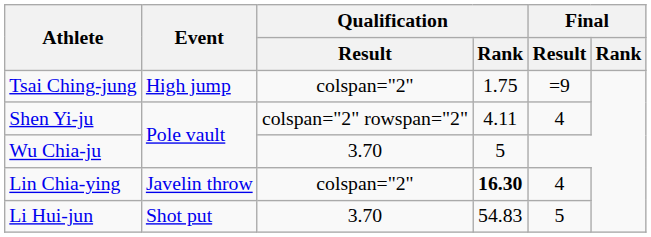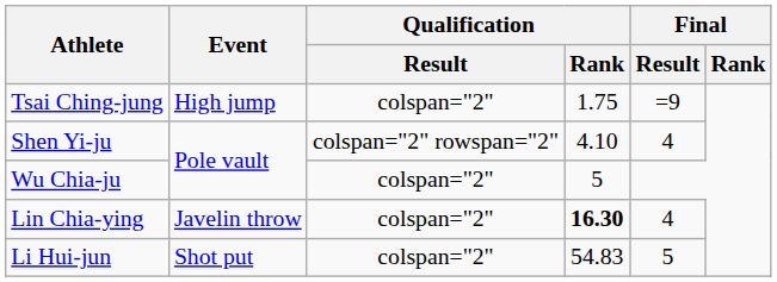Shen Yi-ju | Qualification / Rank: 4.11 -> 4.10
Wu Chia-ju | Qualification / Result: 3.70 -> colspan="2"
Li Hui-jun | Qualification / Result: 3.70 -> colspan="2"
